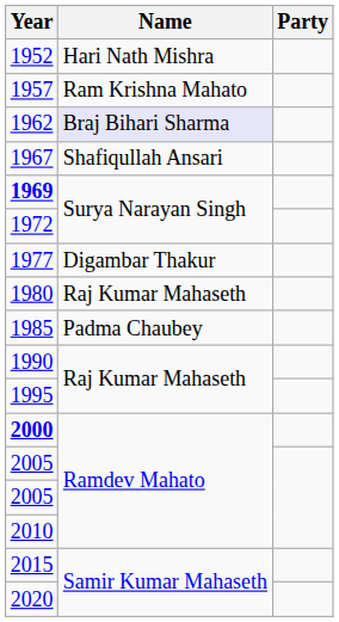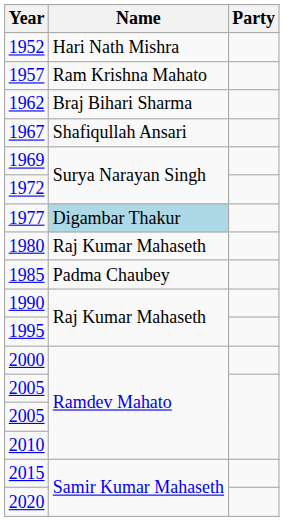1962 | Name: lavender background -> no background
1969 | Year: bold -> normal
1977 | Name: no background -> lightblue background
2000 | Year: bold -> normal
